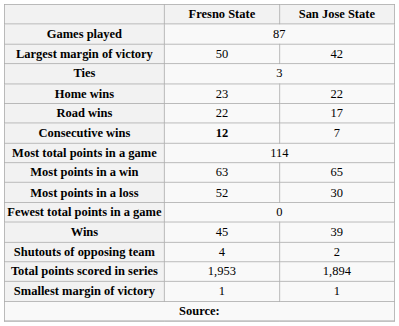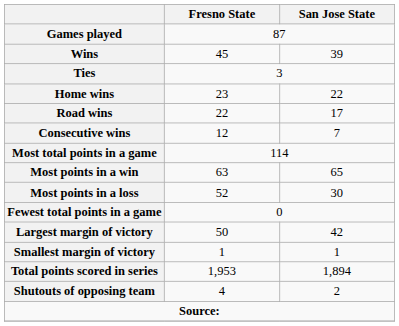rows swapped: Wins <-> Largest margin of victory
Consecutive wins | Fresno State: bold -> normal
rows swapped: Smallest margin of victory <-> Shutouts of opposing team
